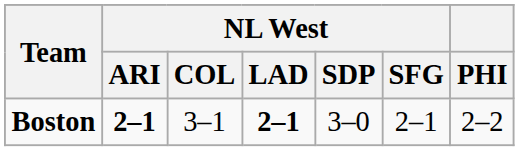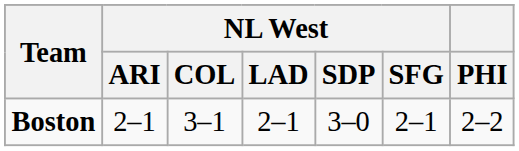Boston | NL West / ARI: bold -> normal
Boston | NL West / LAD: bold -> normal
